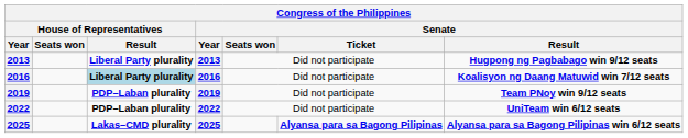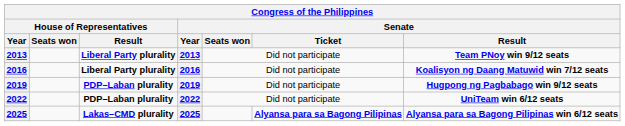row 4 | Senate / Result: Hugpong ng Pagbabago win 9/12 seats -> Team PNoy win 9/12 seats
row 5 | House of Representatives / Result: lightblue background -> no background
row 6 | Senate / Result: Team PNoy win 9/12 seats -> Hugpong ng Pagbabago win 9/12 seats
